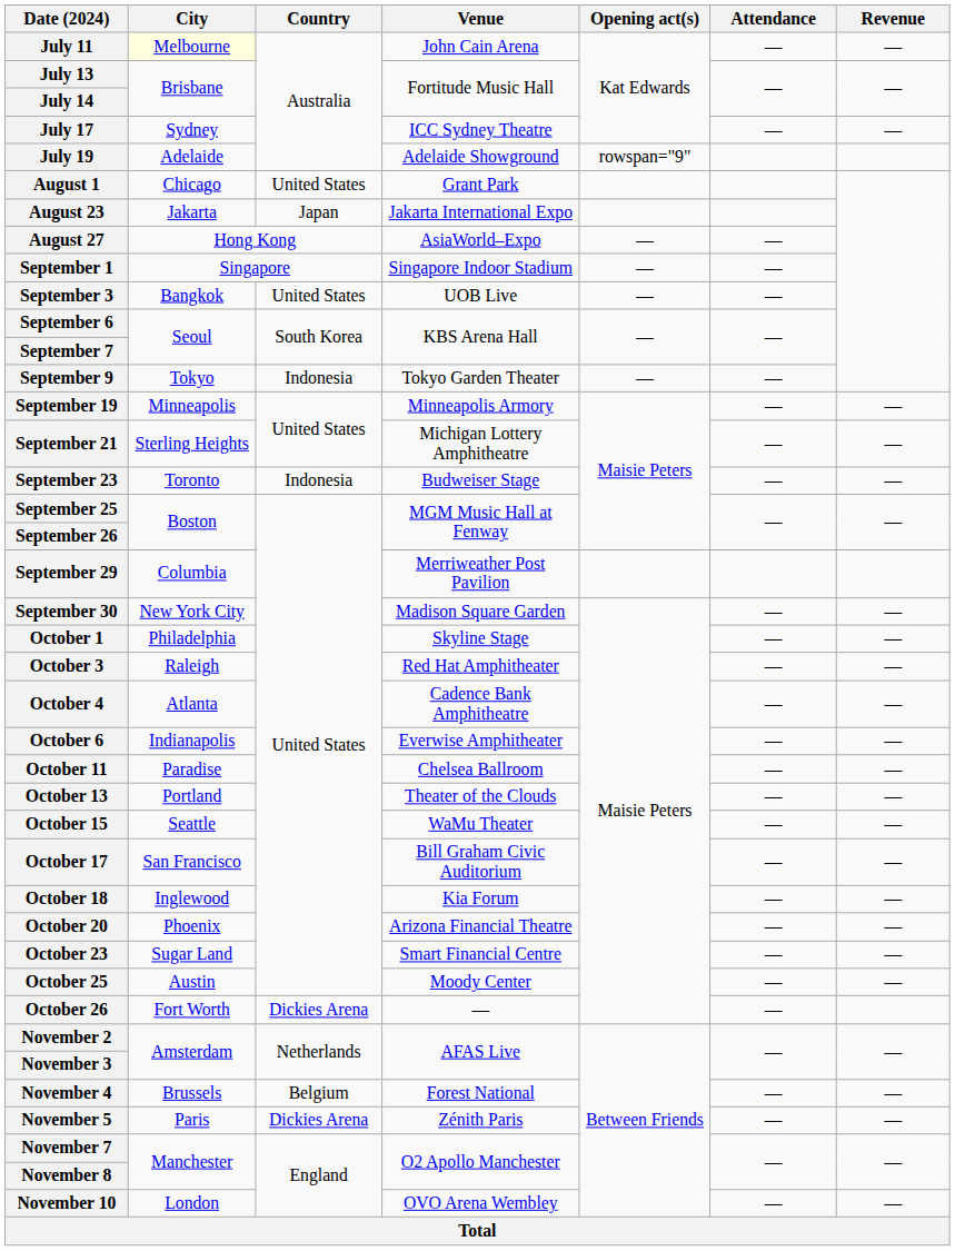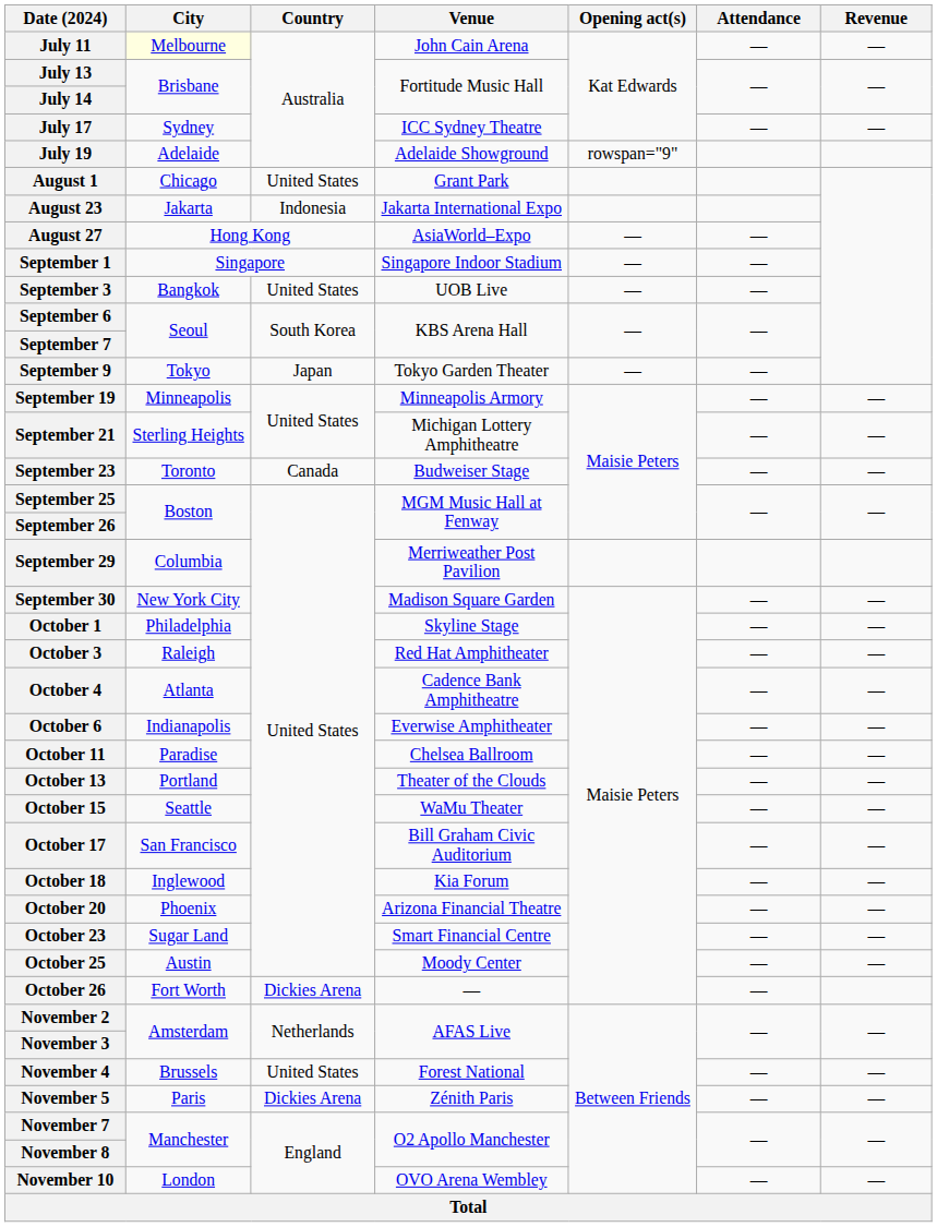August 23 | Country: Japan -> Indonesia
September 9 | Country: Indonesia -> Japan
September 23 | Country: Indonesia -> Canada
November 4 | Country: Belgium -> United States
